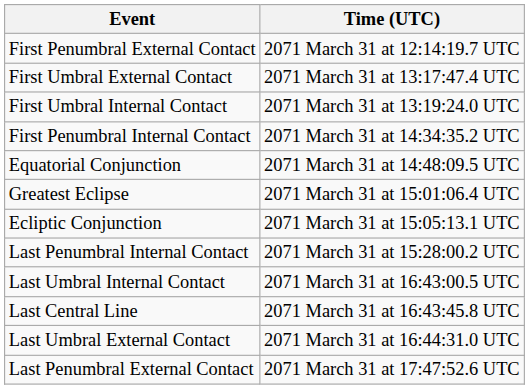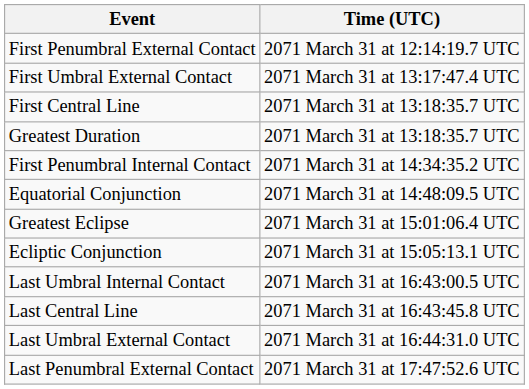+ row: First Central Line | 2071 March 31 at 13:18:35.7 UTC
+ row: Greatest Duration | 2071 March 31 at 13:18:35.7 UTC
- row: First Umbral Internal Contact | 2071 March 31 at 13:19:24.0 UTC
- row: Last Penumbral Internal Contact | 2071 March 31 at 15:28:00.2 UTC
